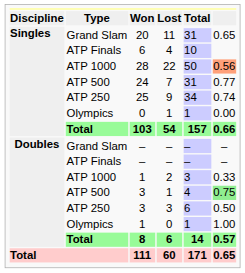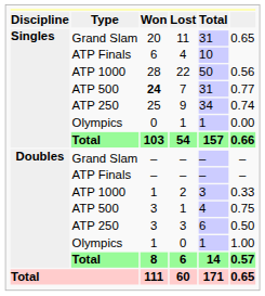22 | column 6: lightsalmon background -> no background
7 | Won: normal -> bold
ATP 500 / 1 | column 6: lightgreen background -> no background
